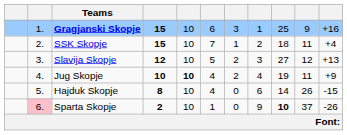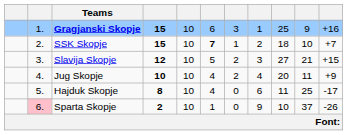SSK Skopje | column 6: normal -> bold
SSK Skopje | column 10: 11 -> 10
SSK Skopje | column 11: +4 -> +7
Slavija Skopje | column 10: 12 -> 21
Slavija Skopje | column 11: +13 -> +15
Jug Skopje | column 5: bold -> normal
Jug Skopje | column 9: 19 -> 20
Hajduk Skopje | column 9: 14 -> 11
Hajduk Skopje | column 10: 26 -> 25
Hajduk Skopje | column 11: -15 -> -17
Sparta Skopje | column 9: bold -> normal
